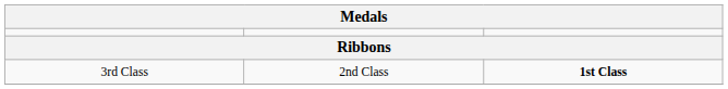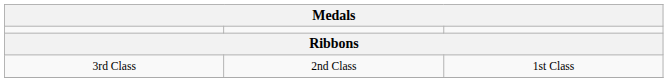3rd Class | column 3: bold -> normal
